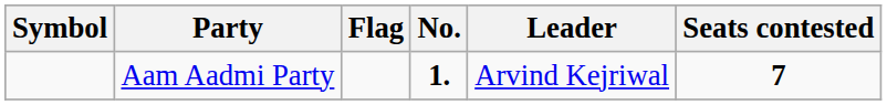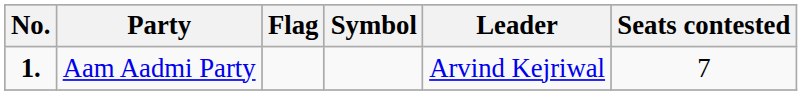columns swapped: No. <-> Symbol
Aam Aadmi Party | Seats contested: bold -> normal
